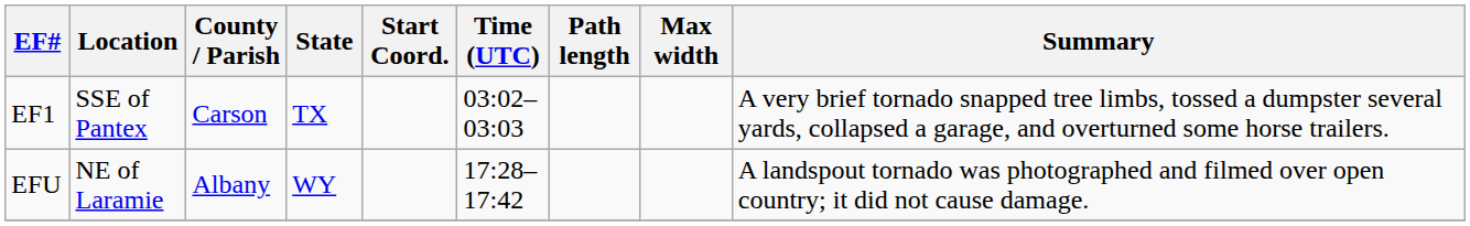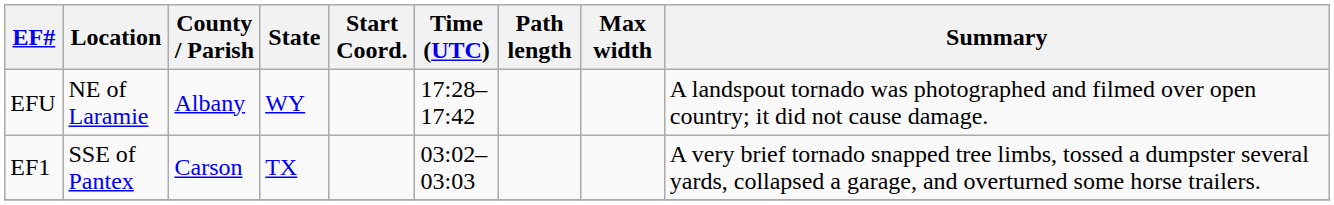rows swapped: EFU <-> EF1
